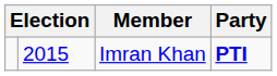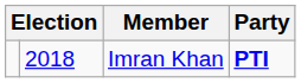Imran Khan | column 2: 2015 -> 2018
